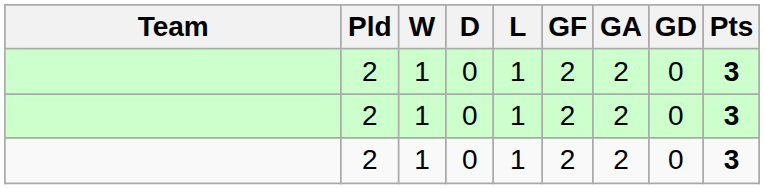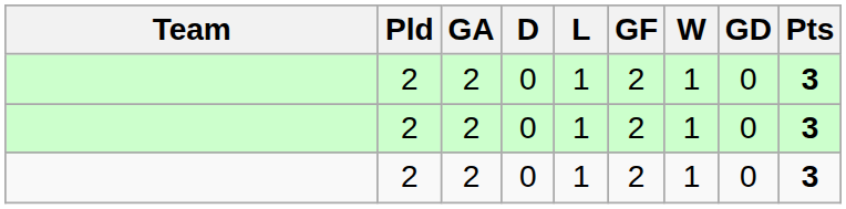columns swapped: W <-> GA
